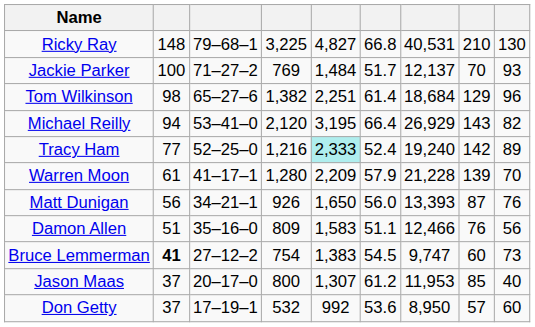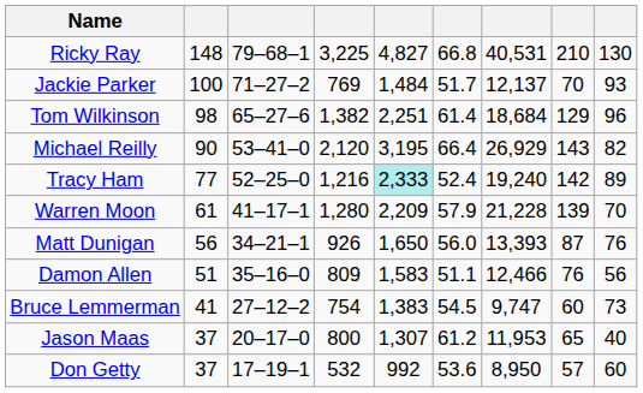Michael Reilly | column 2: 94 -> 90
Bruce Lemmerman | column 2: bold -> normal
Jason Maas | column 8: 85 -> 65
